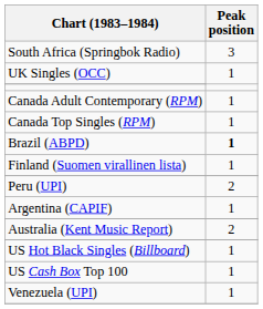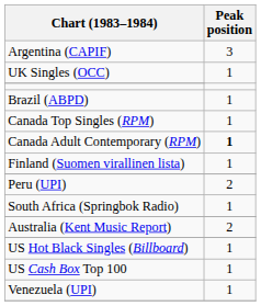row 2 | Chart (1983–1984): South Africa (Springbok Radio) -> Argentina (CAPIF)
row 5 | Chart (1983–1984): Canada Adult Contemporary (RPM) -> Brazil (ABPD)
row 7 | Chart (1983–1984): Brazil (ABPD) -> Canada Adult Contemporary (RPM)
row 10 | Chart (1983–1984): Argentina (CAPIF) -> South Africa (Springbok Radio)
